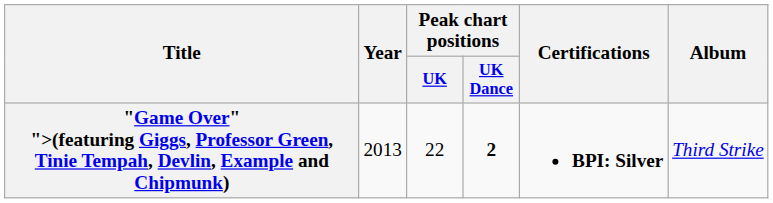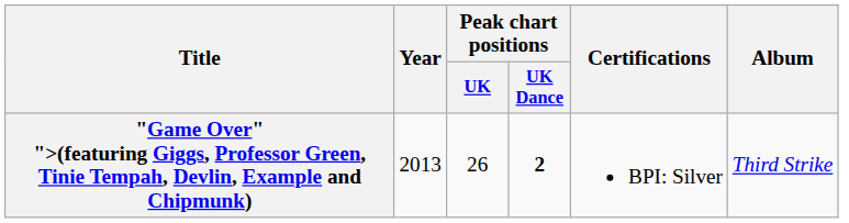row 3 | Peak chart positions / UK: 22 -> 26
row 3 | Certifications: bold -> normal
